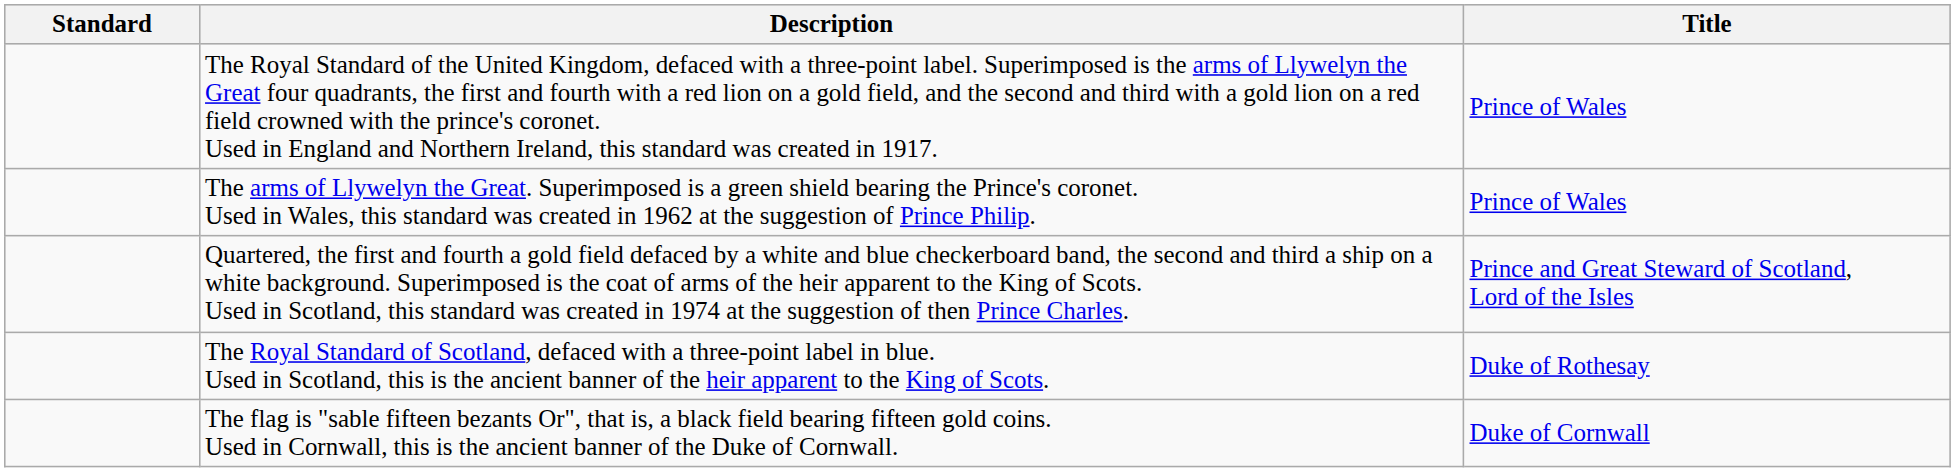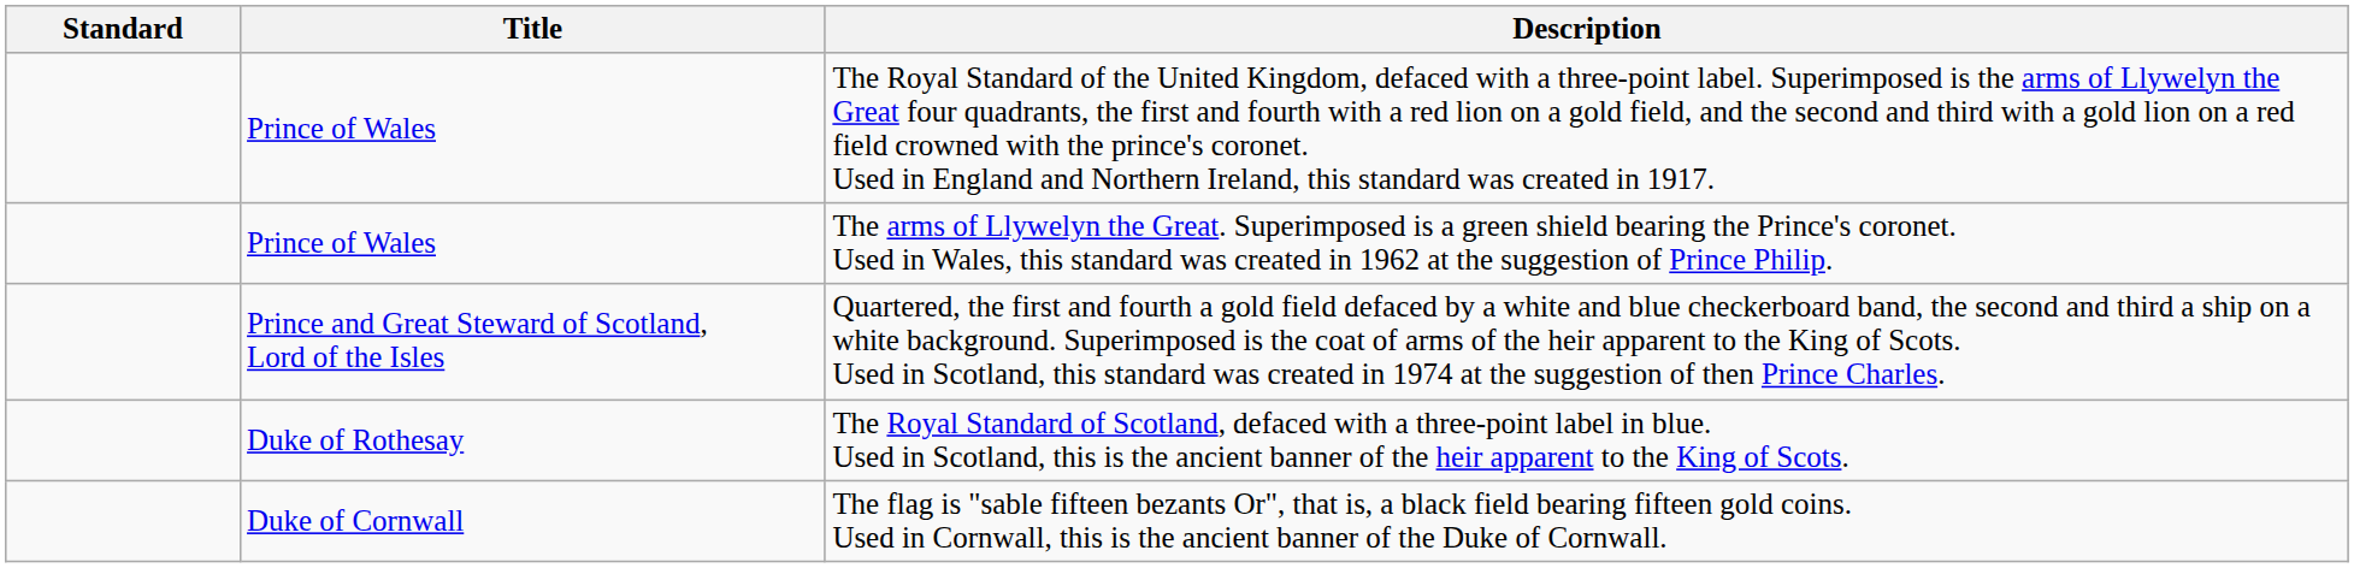columns swapped: Title <-> Description
